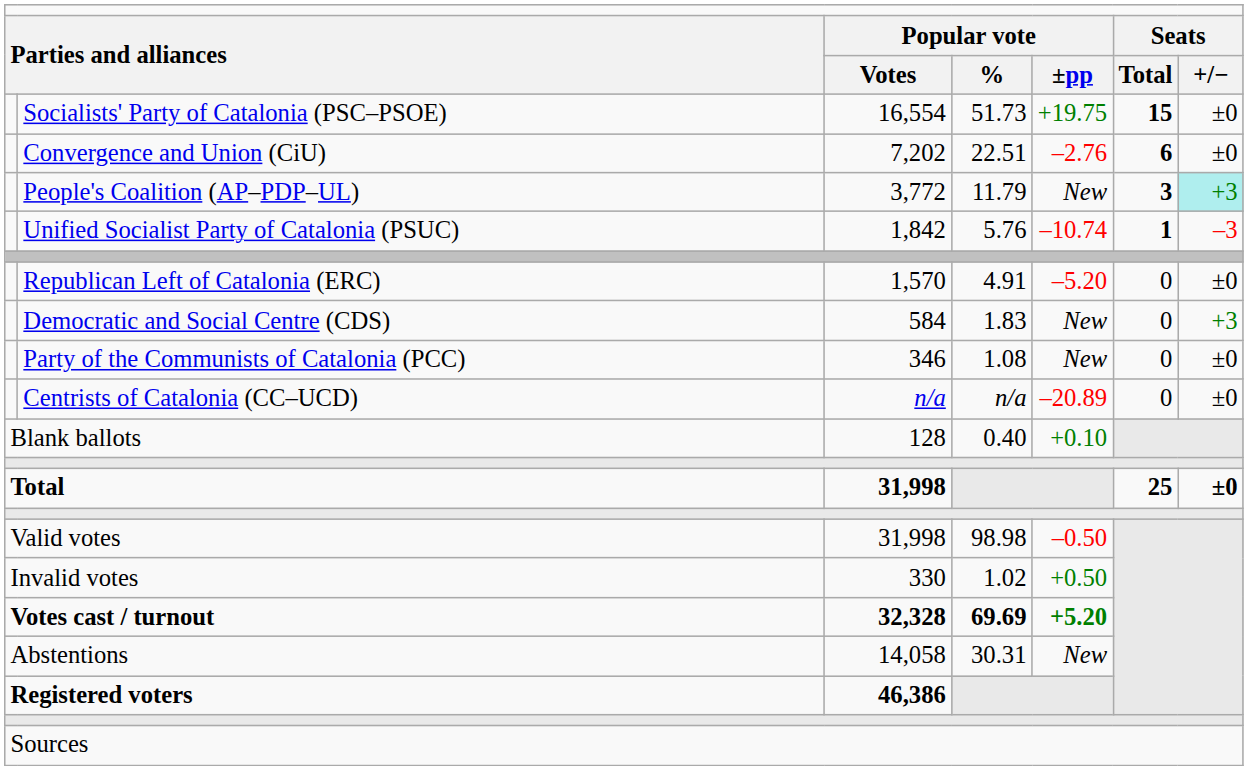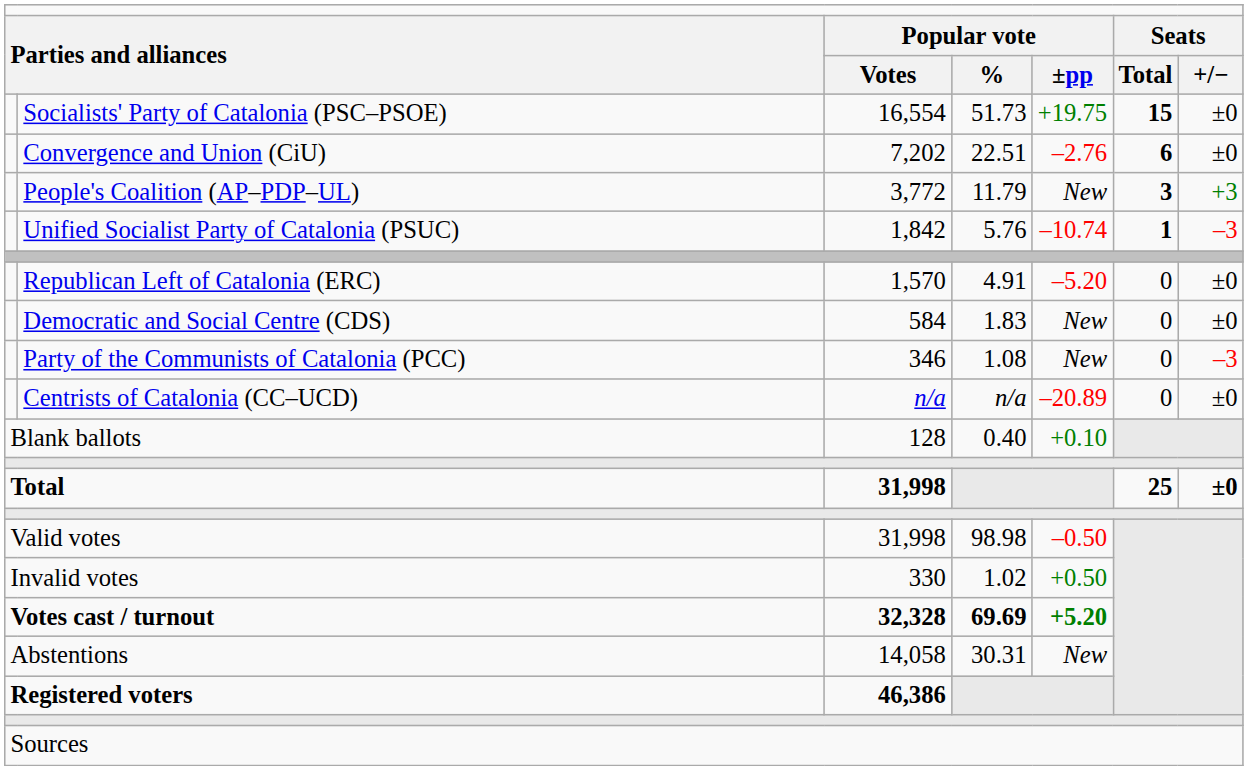People's Coalition (AP–PDP–UL) | column 7: paleturquoise background -> no background
Democratic and Social Centre (CDS) | column 7: +3 -> ±0
Party of the Communists of Catalonia (PCC) | column 7: ±0 -> –3
